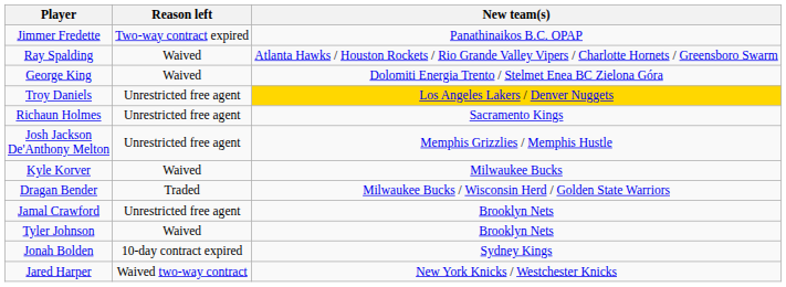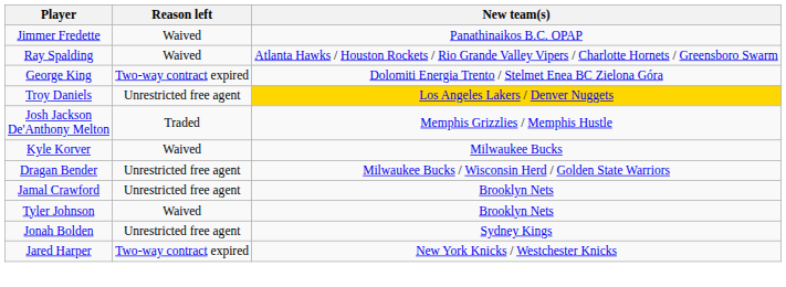Jimmer Fredette | Reason left: Two-way contract expired -> Waived
George King | Reason left: Waived -> Two-way contract expired
- row: Richaun Holmes | Unrestricted free agent | Sacramento Kings
Josh Jackson De'Anthony Melton | Reason left: Unrestricted free agent -> Traded
Dragan Bender | Reason left: Traded -> Unrestricted free agent
Jonah Bolden | Reason left: 10-day contract expired -> Unrestricted free agent
Jared Harper | Reason left: Waived two-way contract -> Two-way contract expired
